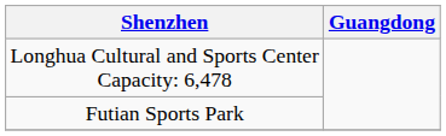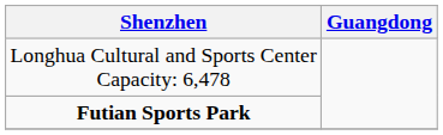Futian Sports Park | Shenzhen: normal -> bold
